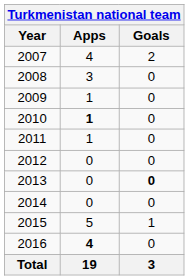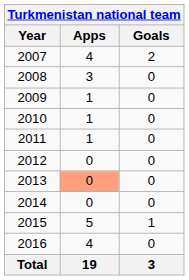2010 | Apps: bold -> normal
2013 | Apps: no background -> lightsalmon background
2013 | Goals: bold -> normal
2016 | Apps: bold -> normal
